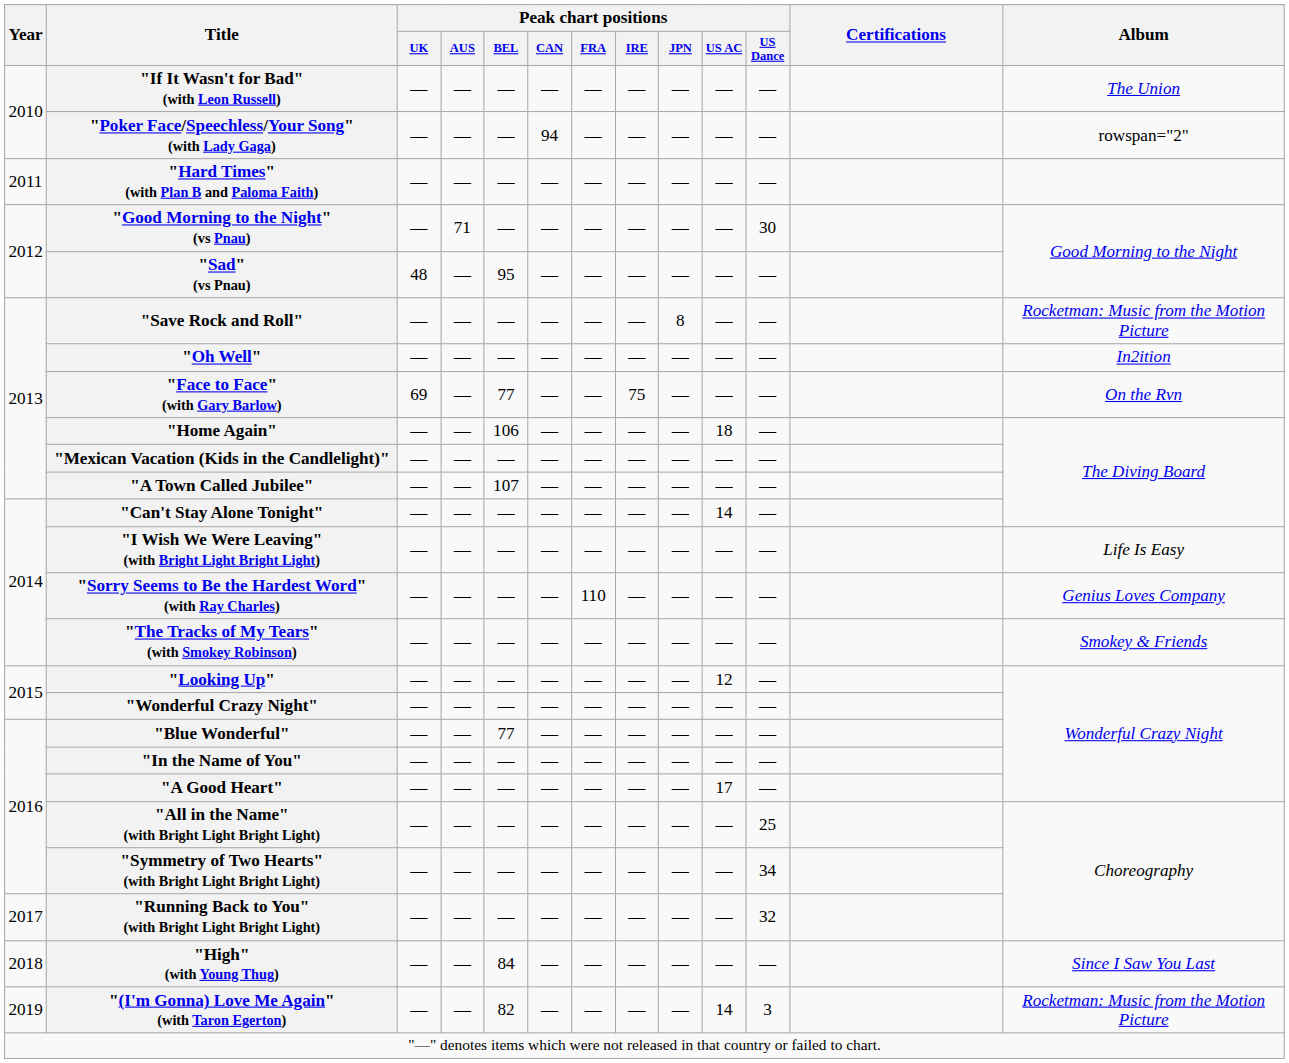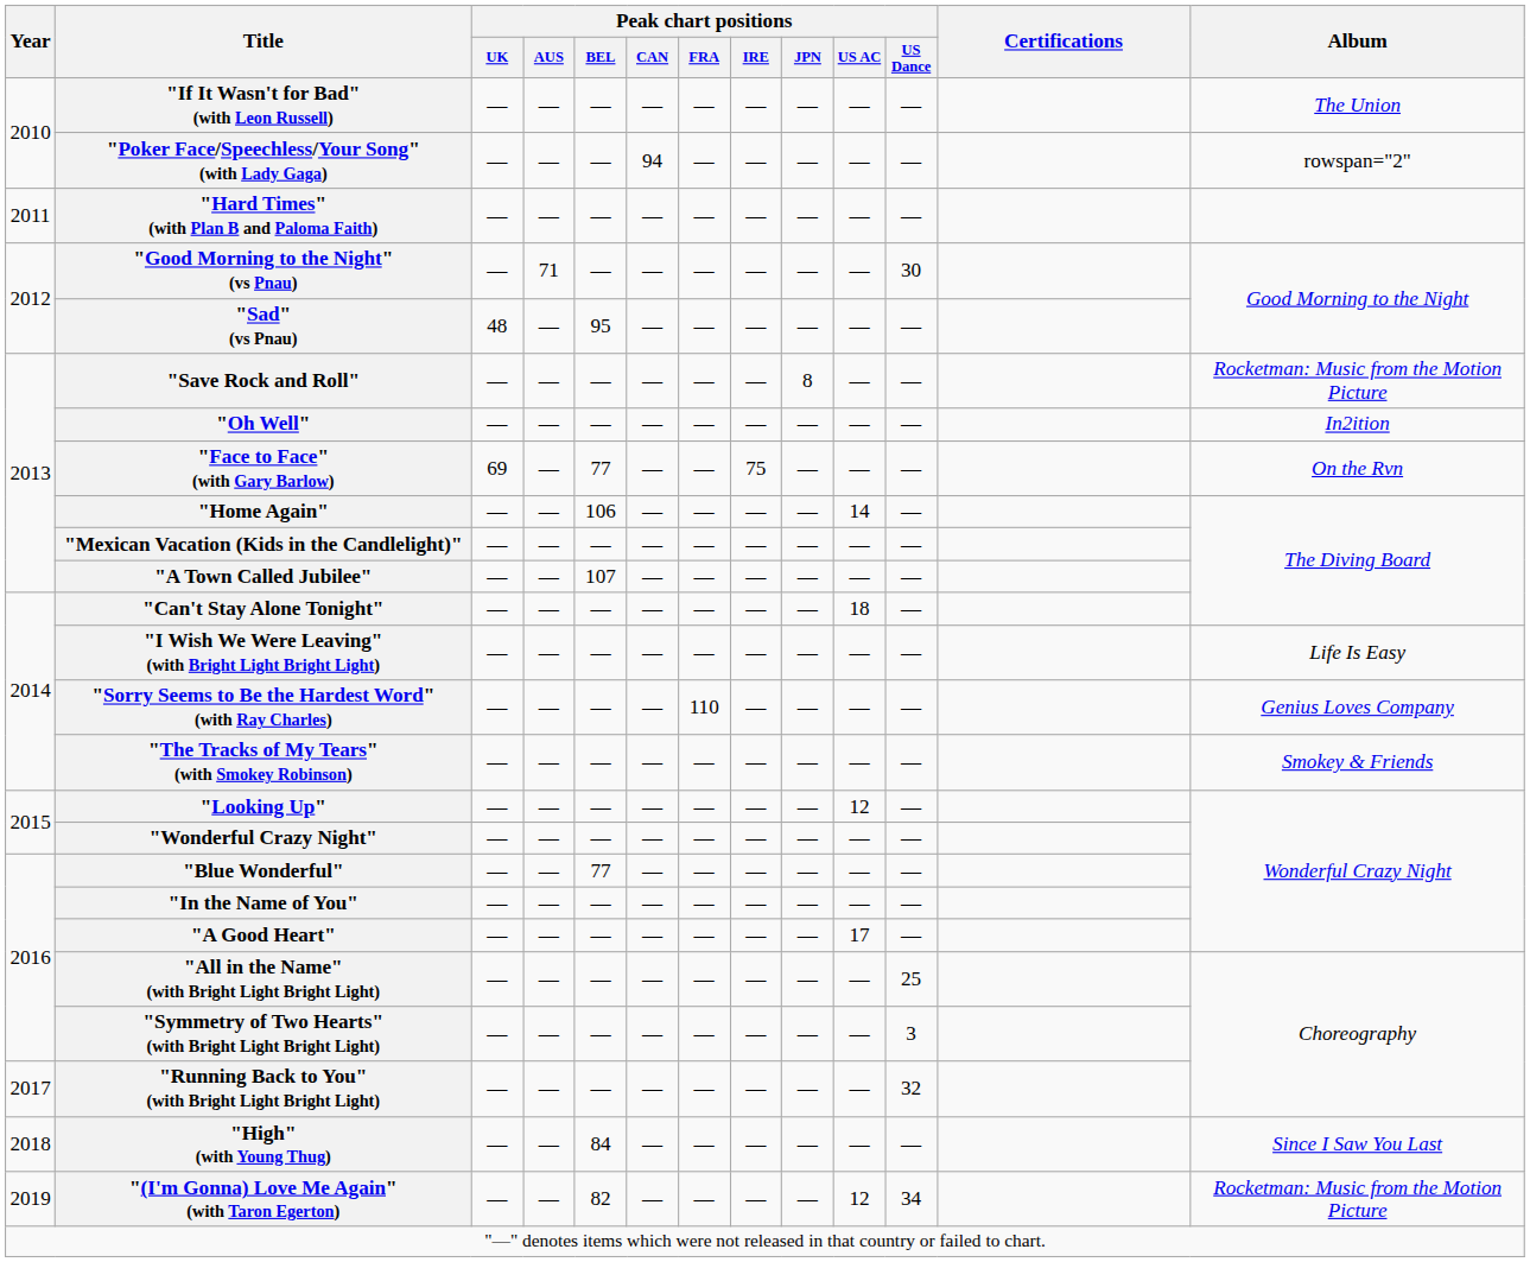"Home Again" | Peak chart positions / US AC: 18 -> 14
"Can't Stay Alone Tonight" | Peak chart positions / US AC: 14 -> 18
"Symmetry of Two Hearts" (with Bright Light Bright Light) | Peak chart positions / US Dance: 34 -> 3
"(I'm Gonna) Love Me Again" (with Taron Egerton) | Peak chart positions / US AC: 14 -> 12
"(I'm Gonna) Love Me Again" (with Taron Egerton) | Peak chart positions / US Dance: 3 -> 34
